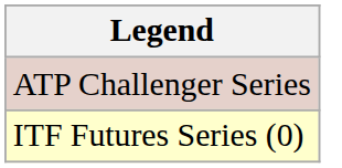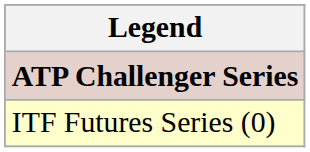row 2 | column 1: normal -> bold
